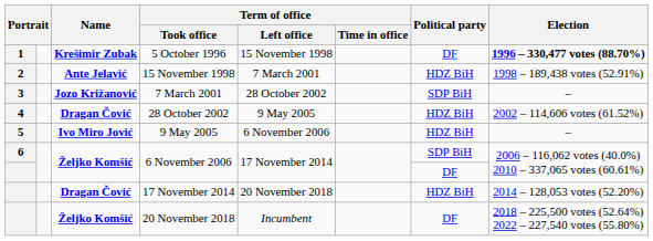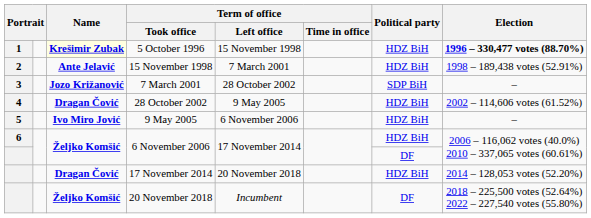5 October 1996 | Name: no background -> lightyellow background
5 October 1996 | Political party: DF -> HDZ BiH
6 / 6 November 2006 | Political party: SDP BiH -> HDZ BiH
